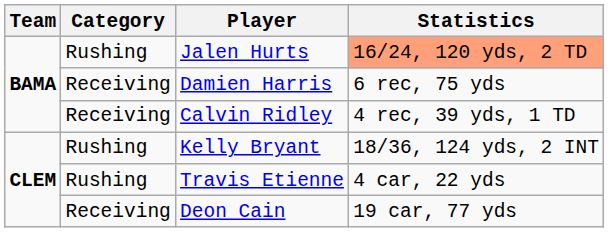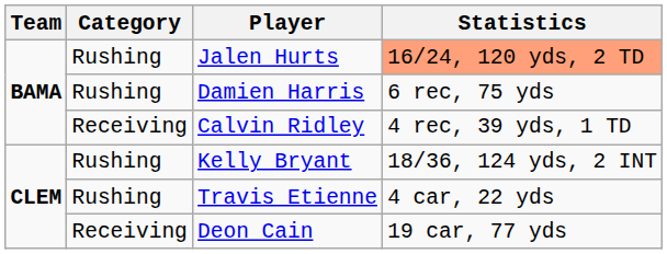Damien Harris | Category: Receiving -> Rushing
